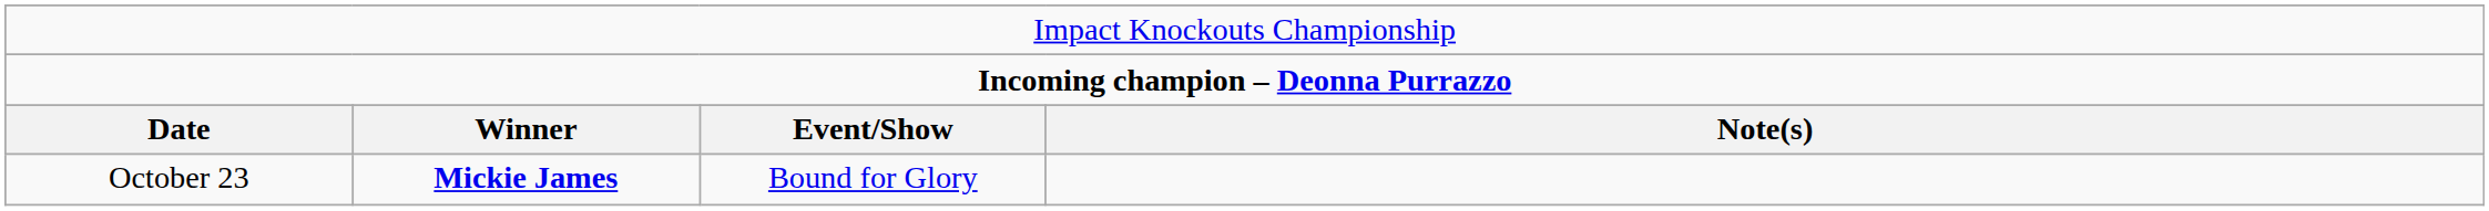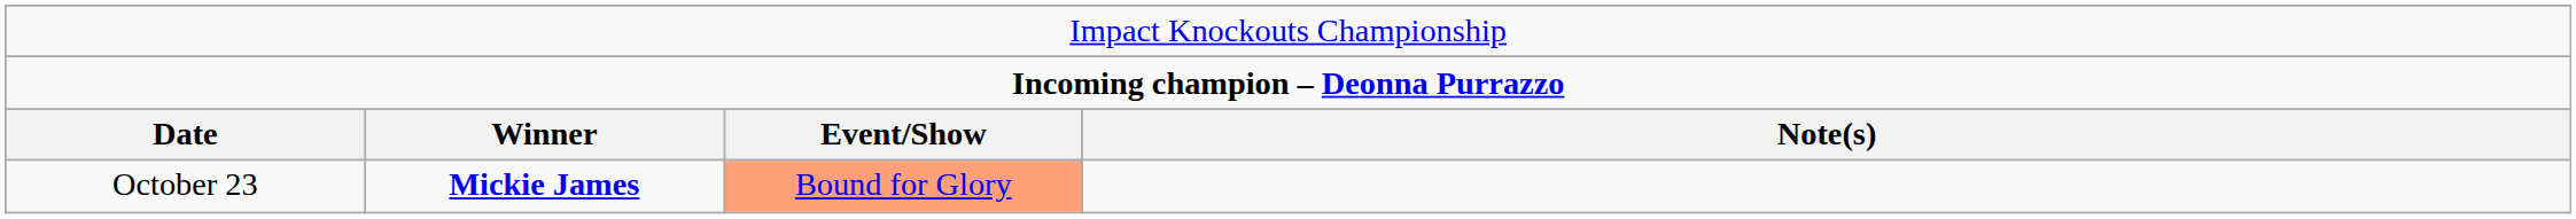October 23 | column 3: no background -> lightsalmon background
